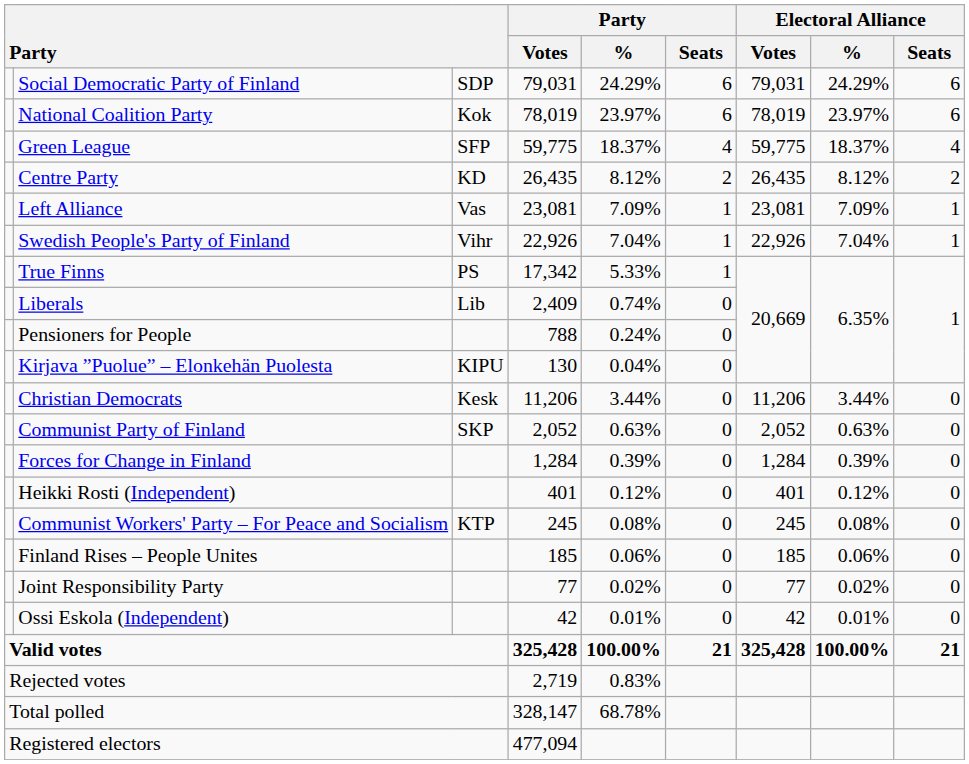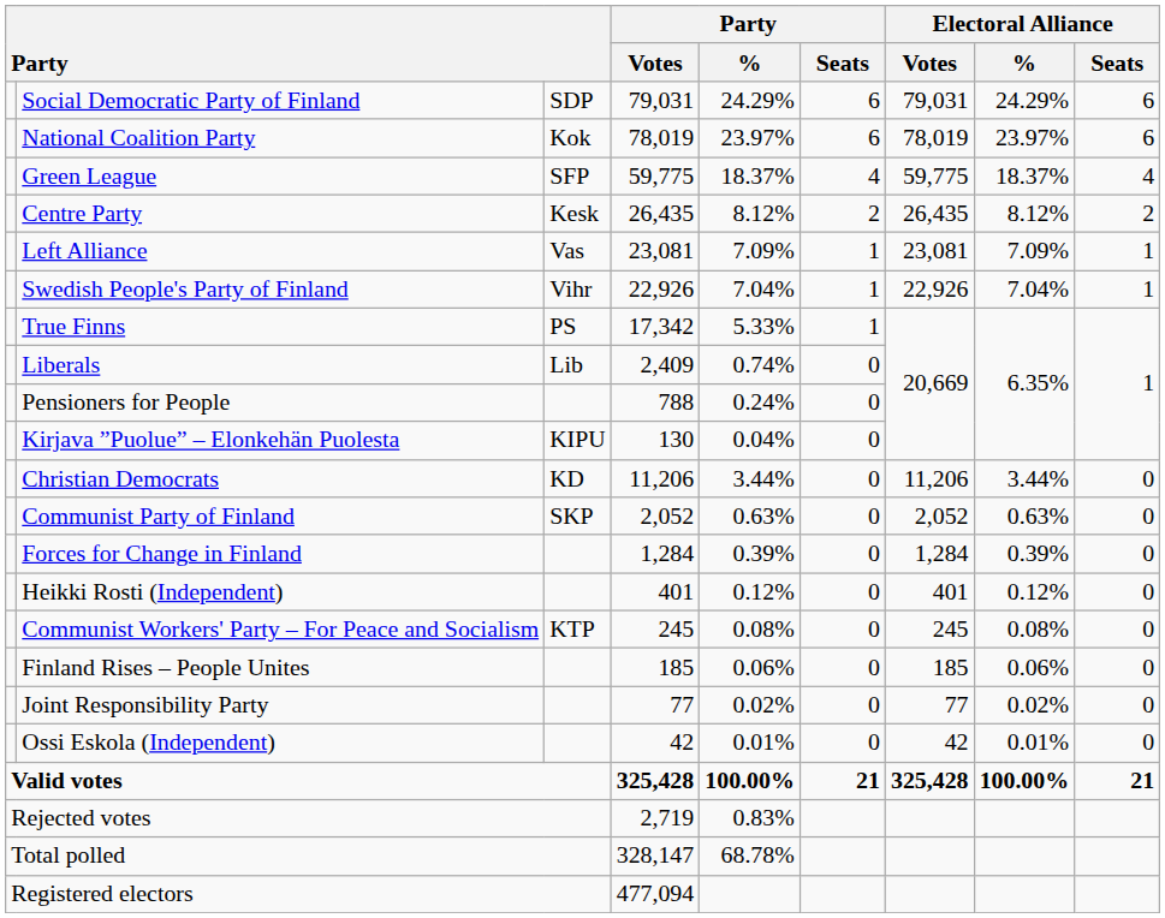Centre Party | column 3: KD -> Kesk
Christian Democrats | column 3: Kesk -> KD
